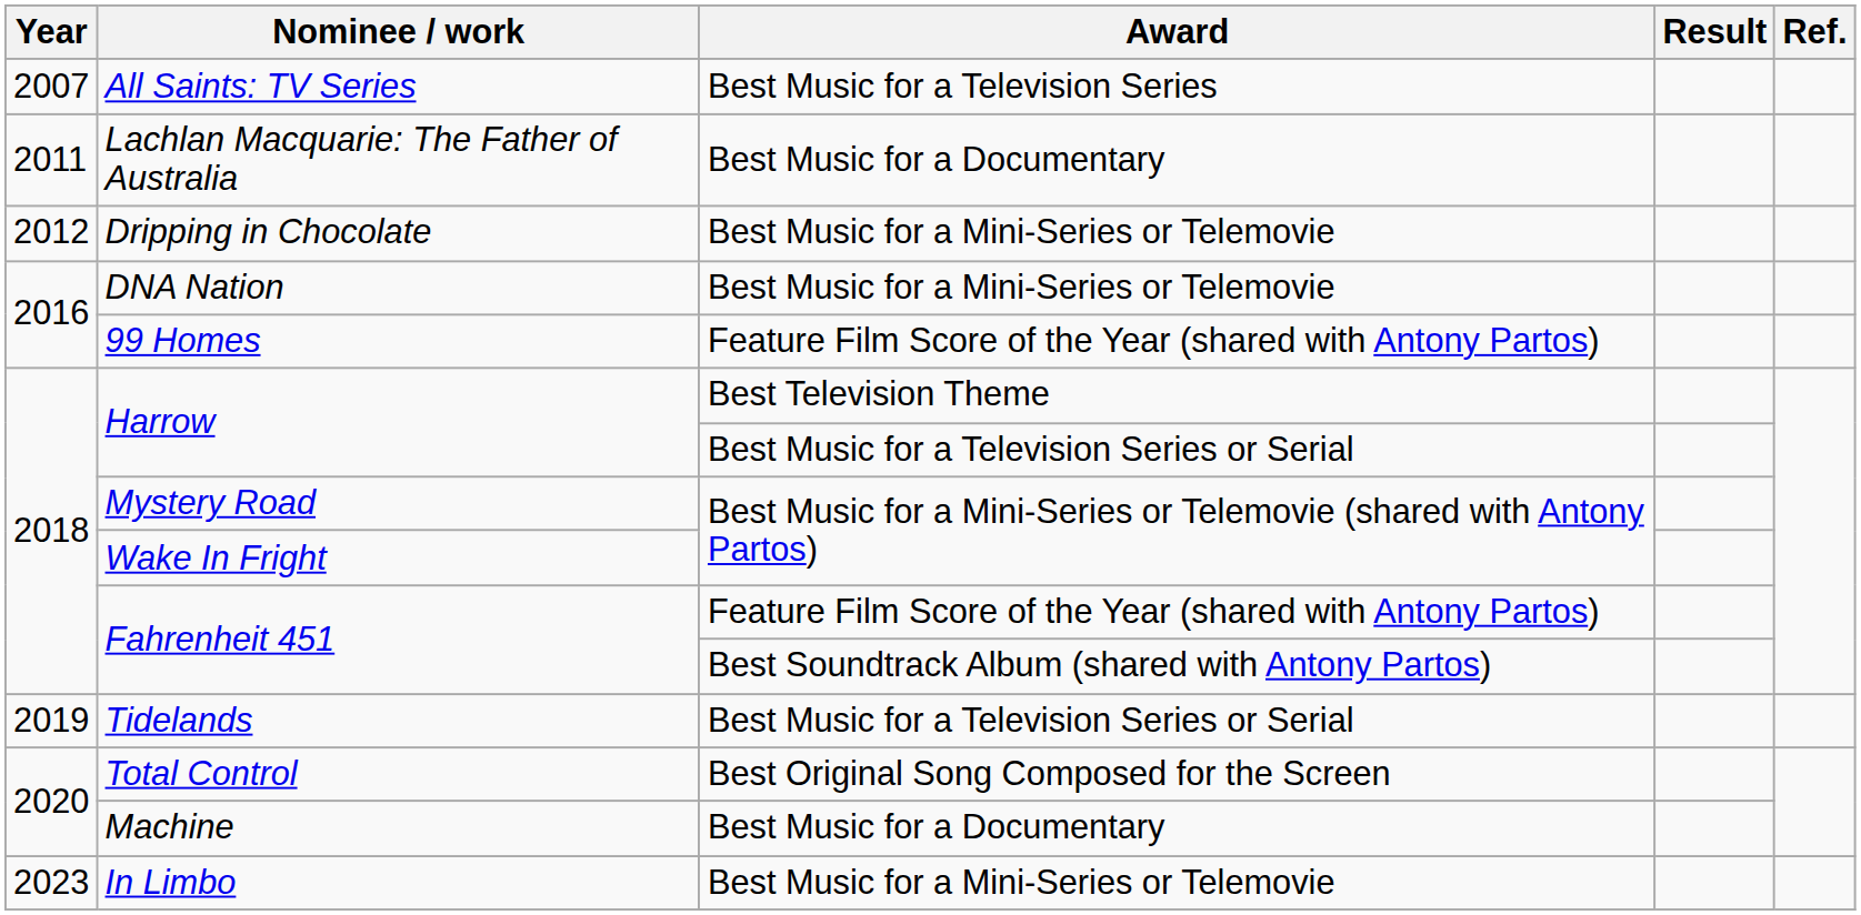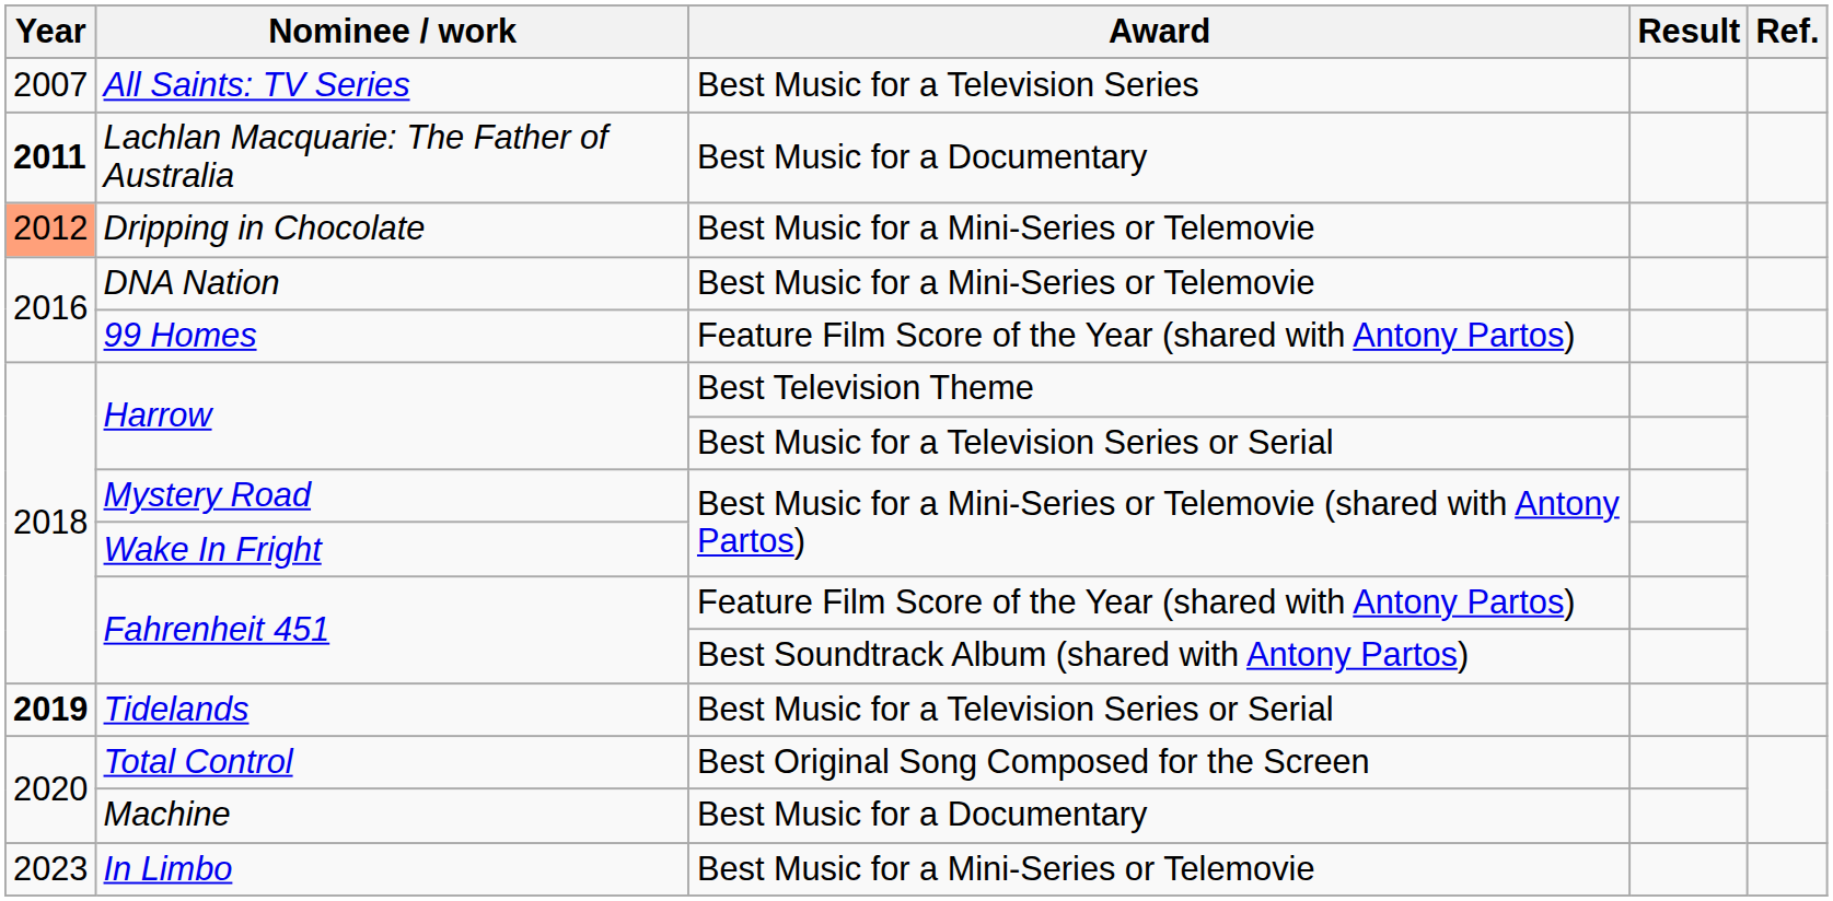Lachlan Macquarie: The Father of Australia | Year: normal -> bold
Dripping in Chocolate | Year: no background -> lightsalmon background
Tidelands | Year: normal -> bold
